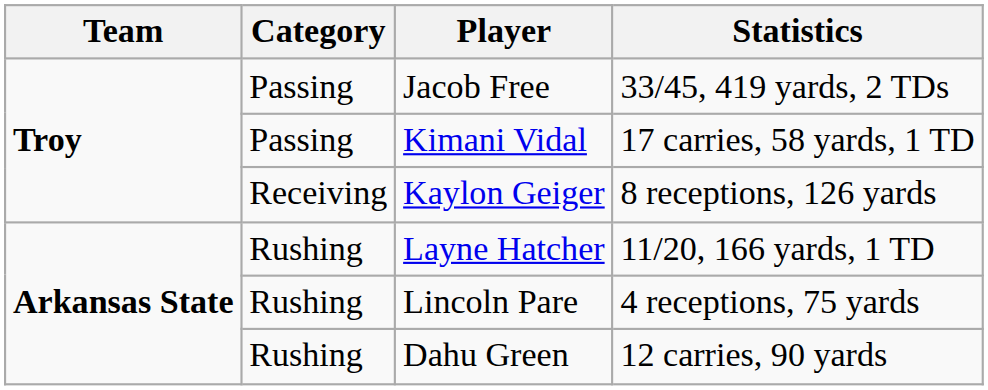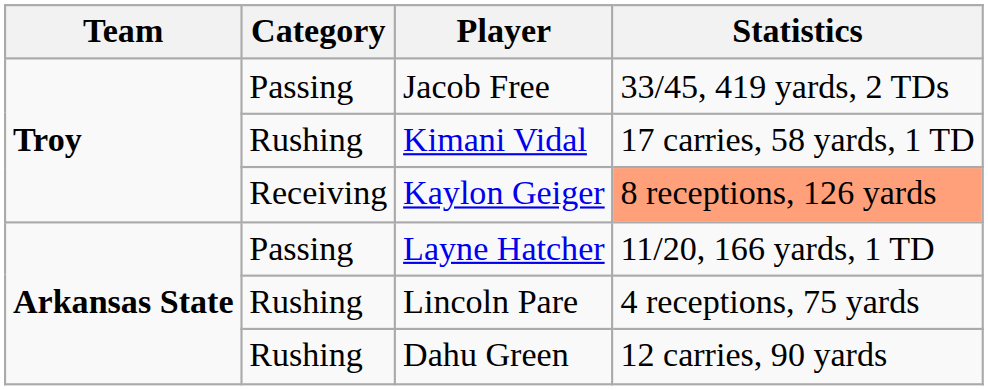Kimani Vidal | Category: Passing -> Rushing
Kaylon Geiger | Statistics: no background -> lightsalmon background
Layne Hatcher | Category: Rushing -> Passing
